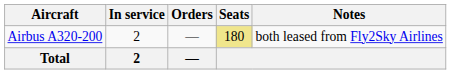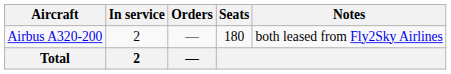Airbus A320-200 | Seats: khaki background -> no background
